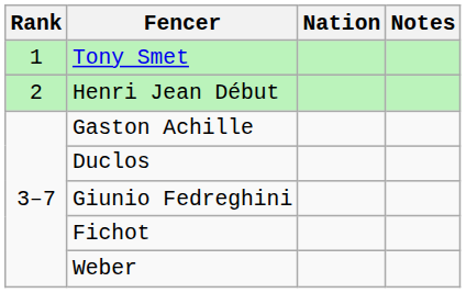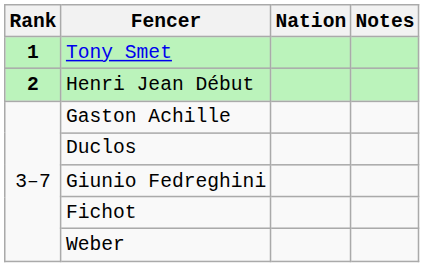Tony Smet | Rank: normal -> bold
Henri Jean Début | Rank: normal -> bold
